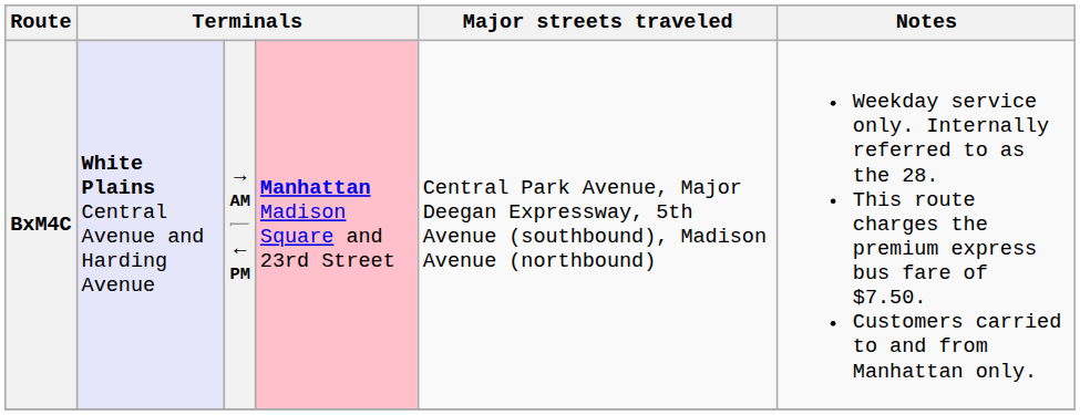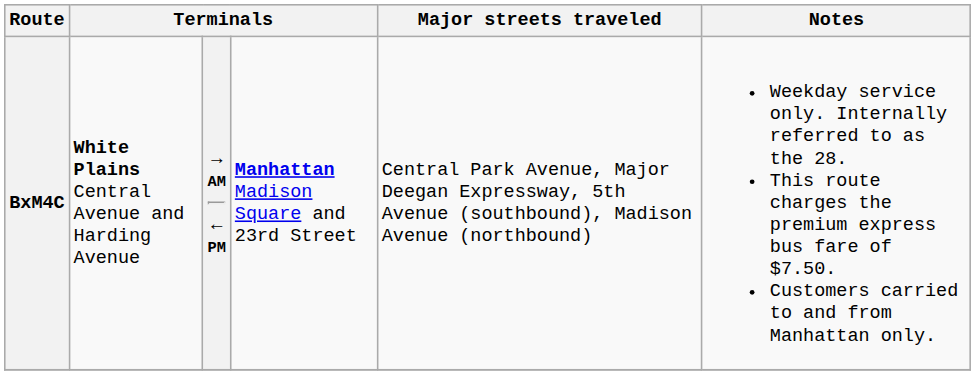BxM4C | column 2: lavender background -> no background
BxM4C | column 4: pink background -> no background
